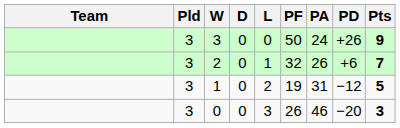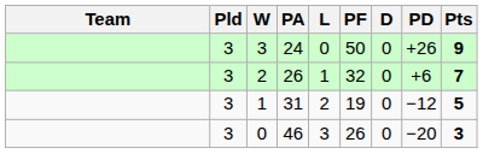columns swapped: D <-> PA
